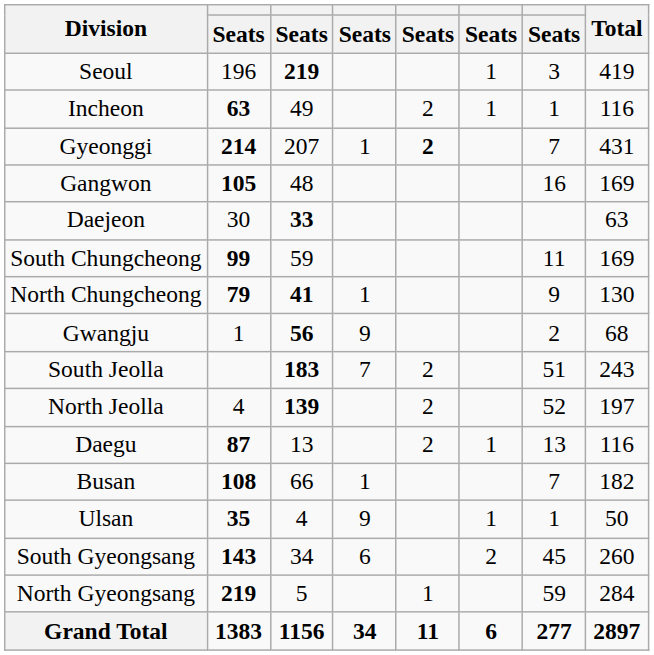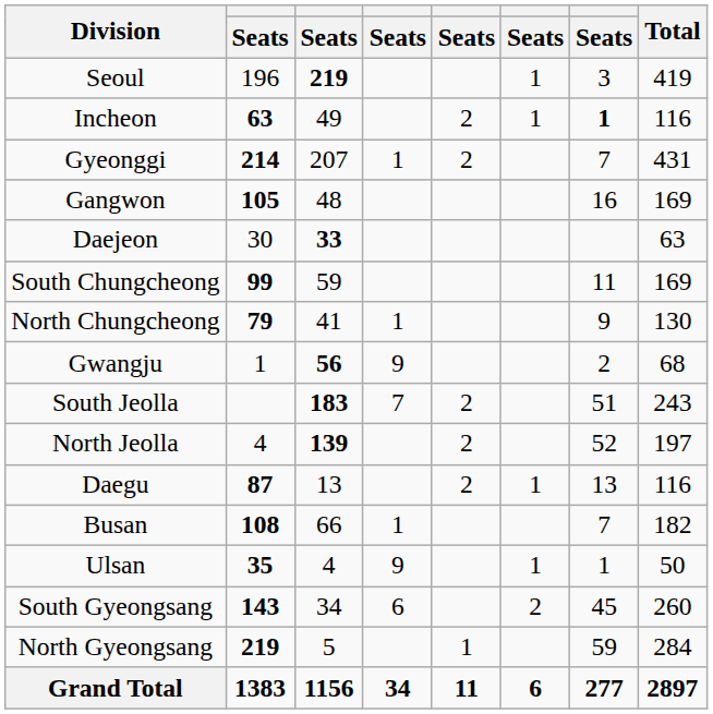Incheon | column 7: normal -> bold
Gyeonggi | column 5: bold -> normal
North Chungcheong | column 3: bold -> normal
